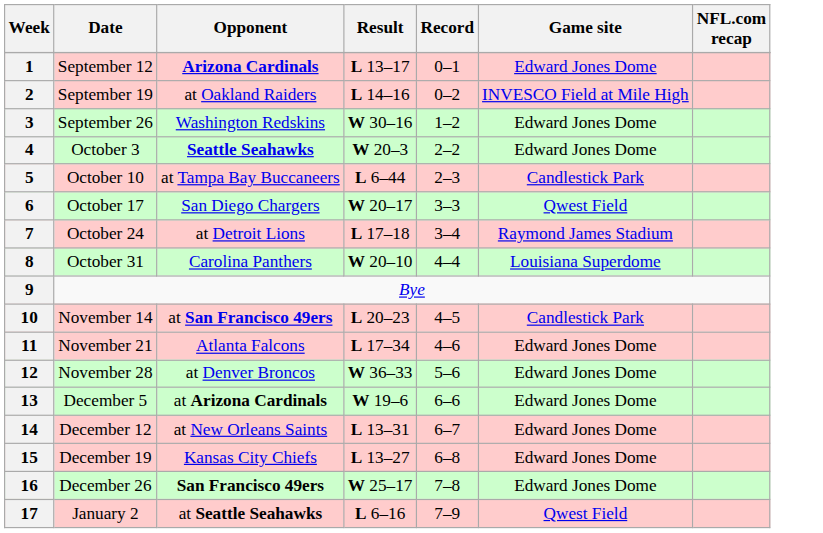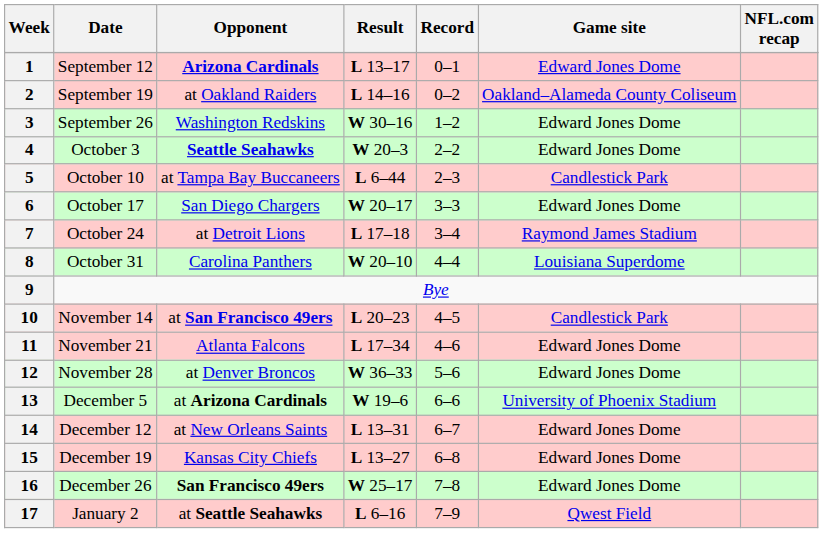2 | Game site: INVESCO Field at Mile High -> Oakland–Alameda County Coliseum
6 | Game site: Qwest Field -> Edward Jones Dome
13 | Game site: Edward Jones Dome -> University of Phoenix Stadium
